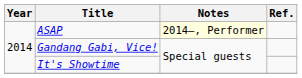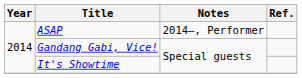ASAP | Notes: lightyellow background -> no background
